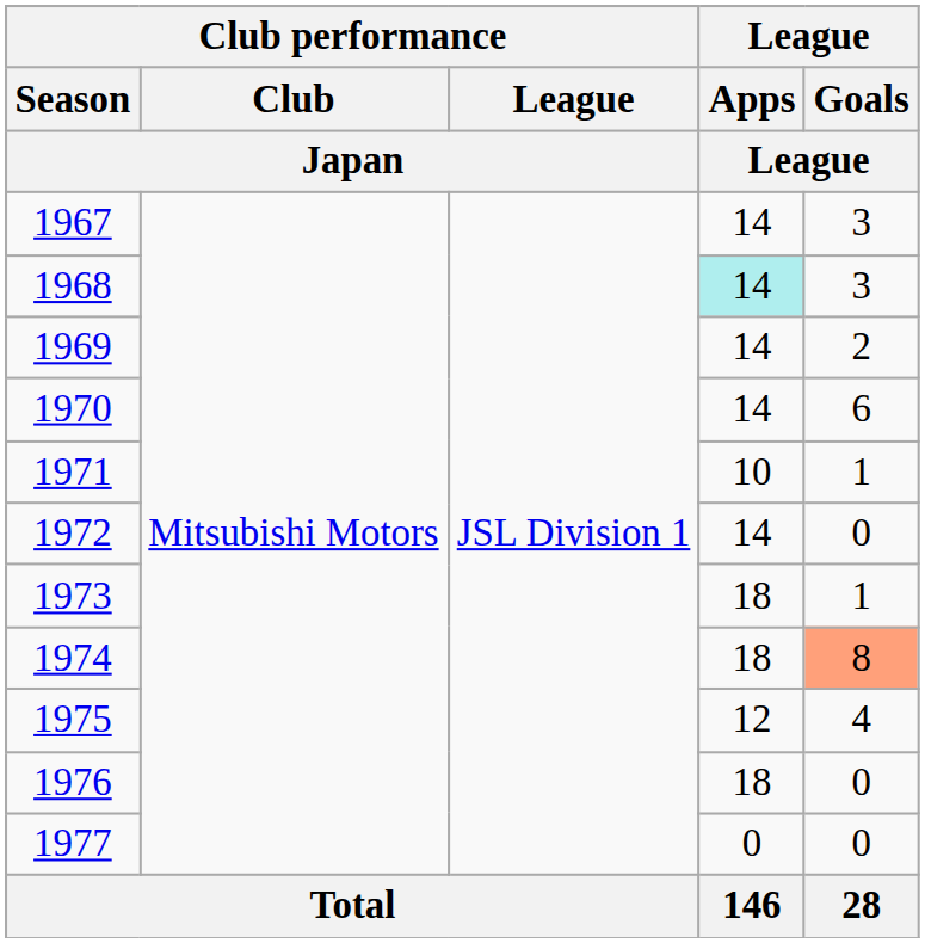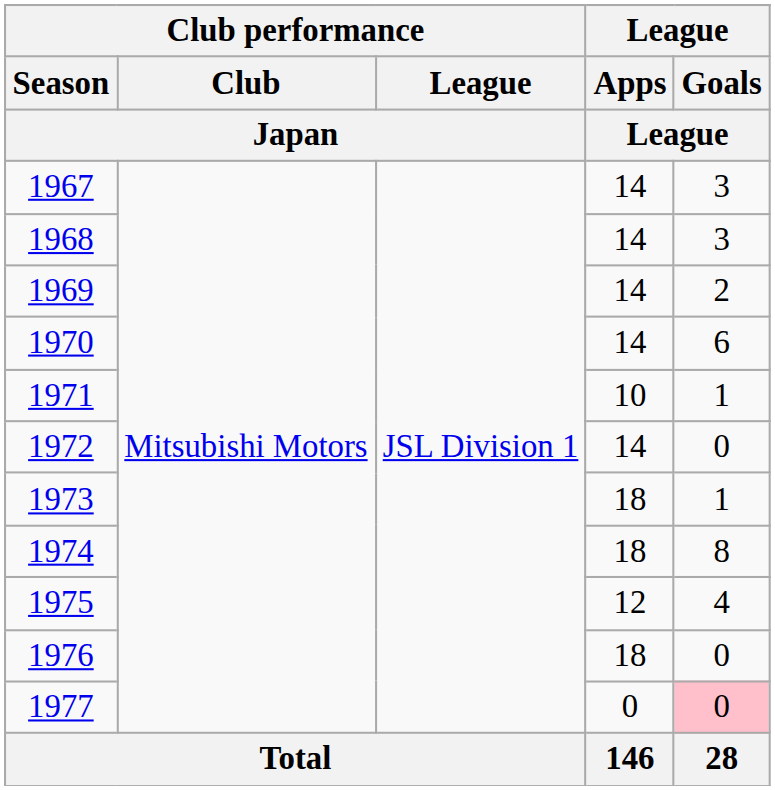1968 | League / Apps / League: paleturquoise background -> no background
1974 | League / Goals / League: lightsalmon background -> no background
1977 | League / Goals / League: no background -> pink background
